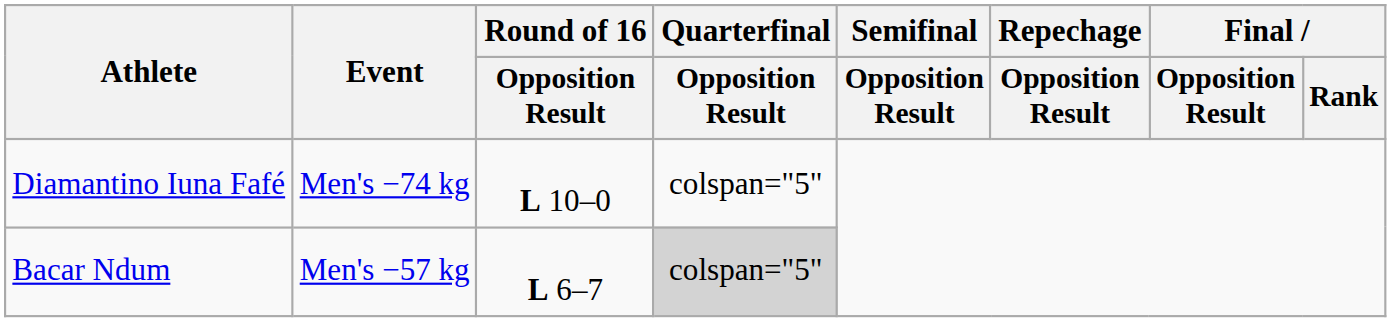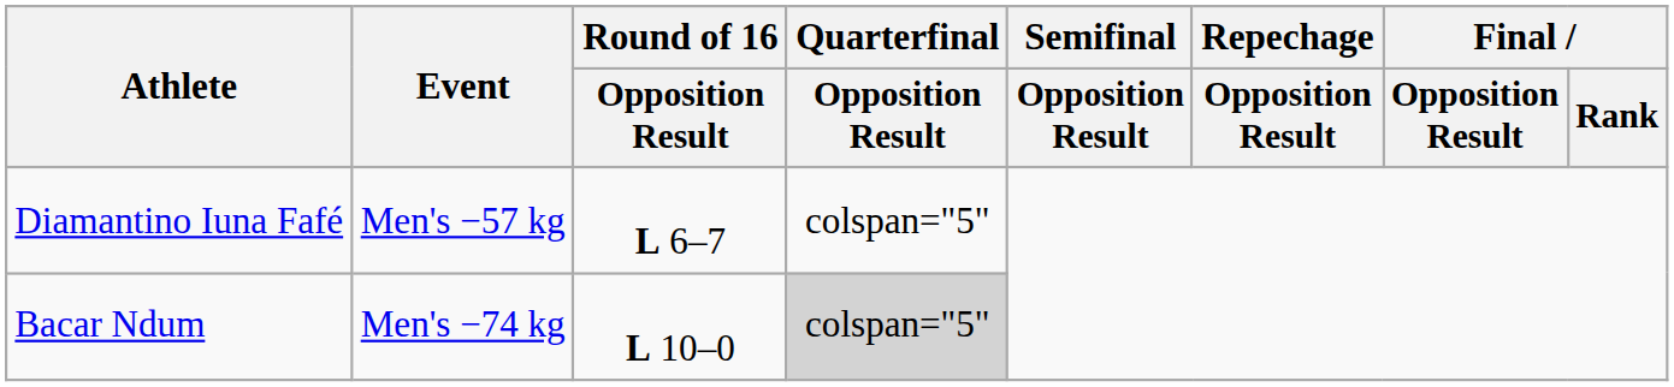Diamantino Iuna Fafé | Event: Men's −74 kg -> Men's −57 kg
Diamantino Iuna Fafé | Round of 16 / Opposition Result: L 10–0 -> L 6–7
Bacar Ndum | Event: Men's −57 kg -> Men's −74 kg
Bacar Ndum | Round of 16 / Opposition Result: L 6–7 -> L 10–0
